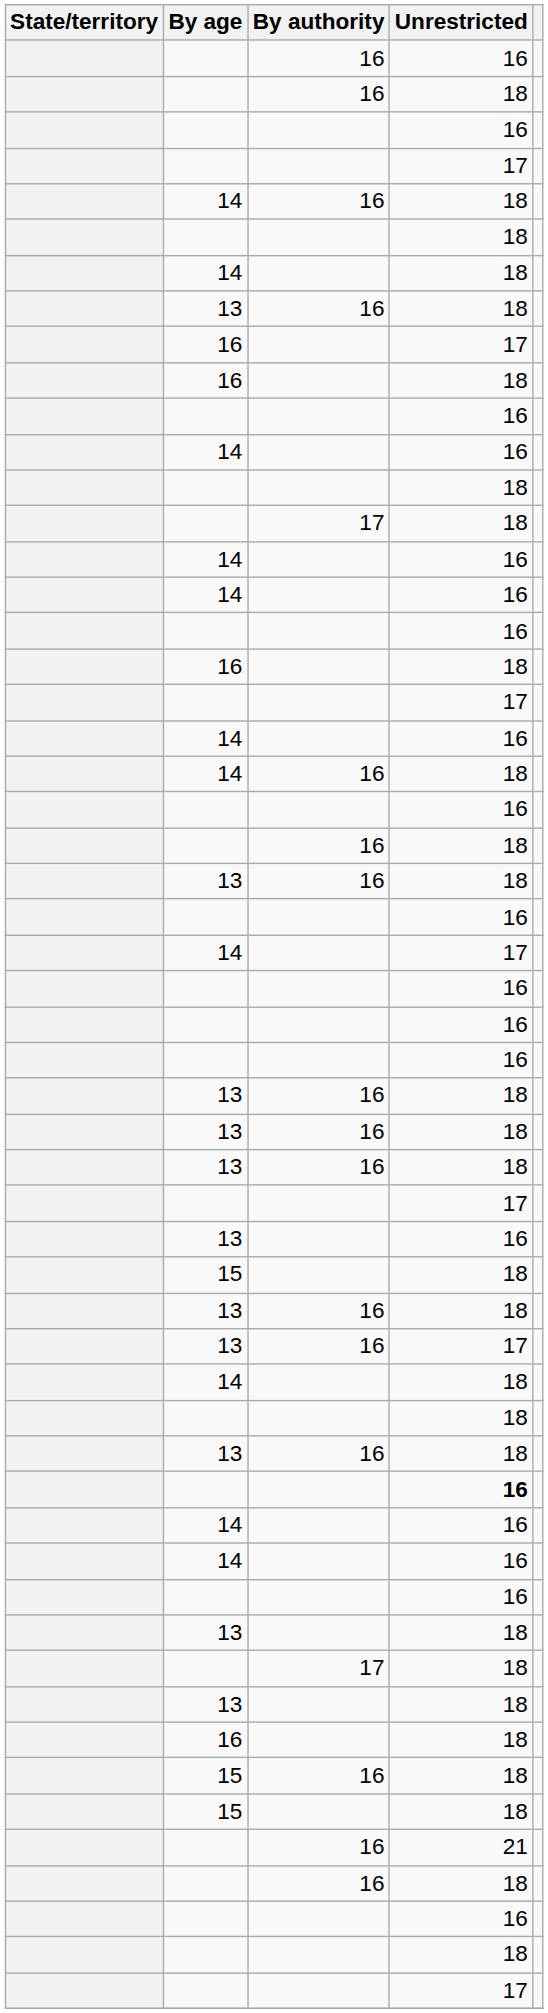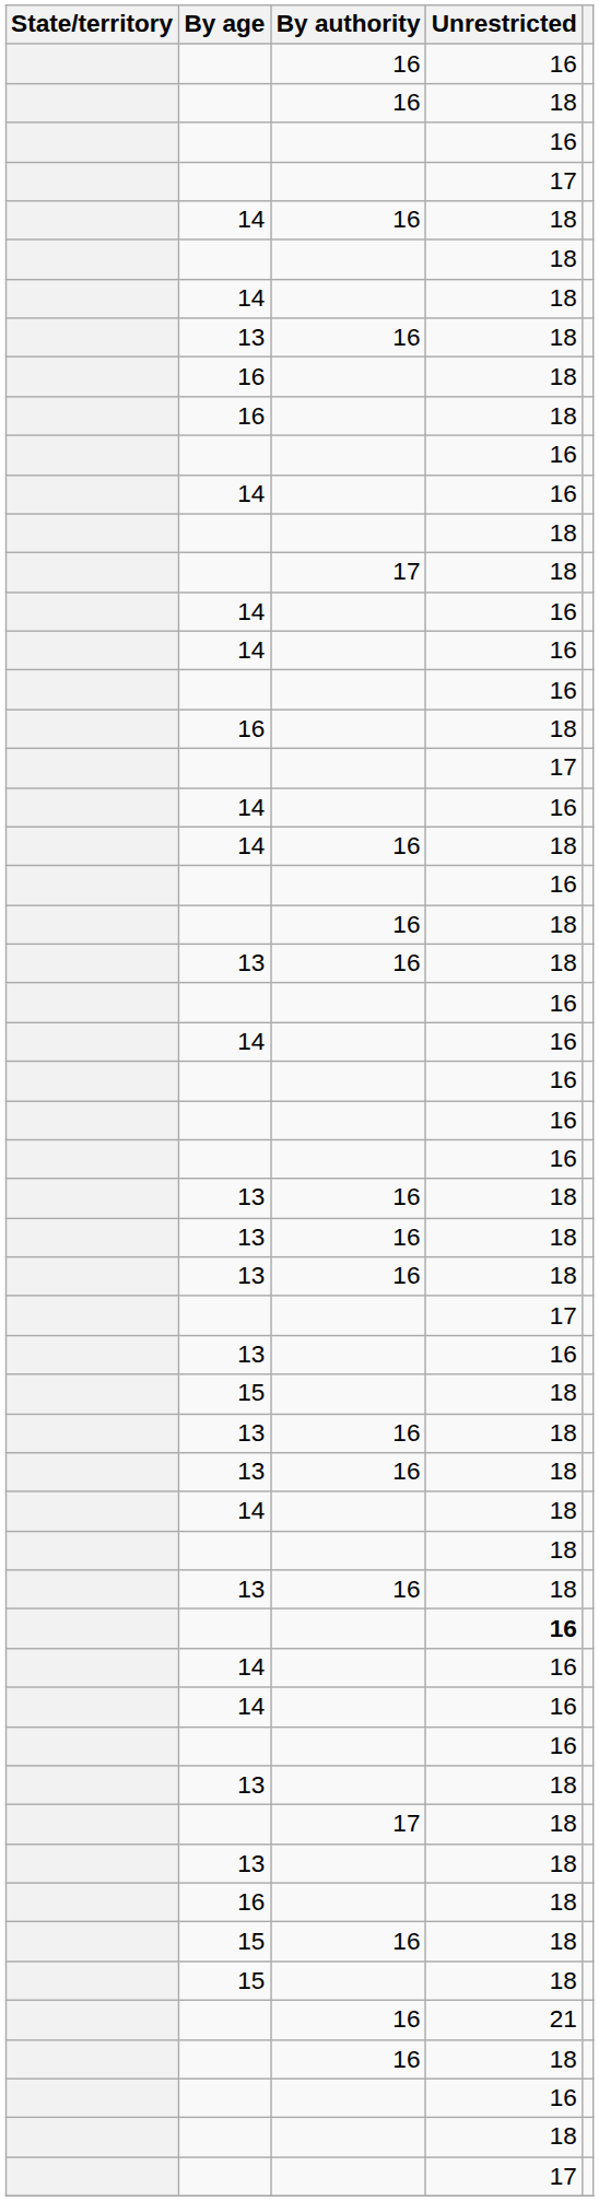row 10 | Unrestricted: 17 -> 18
row 27 | Unrestricted: 17 -> 16
row 38 | Unrestricted: 17 -> 18
